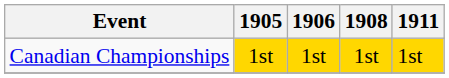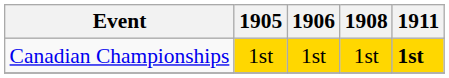Canadian Championships | 1911: normal -> bold
